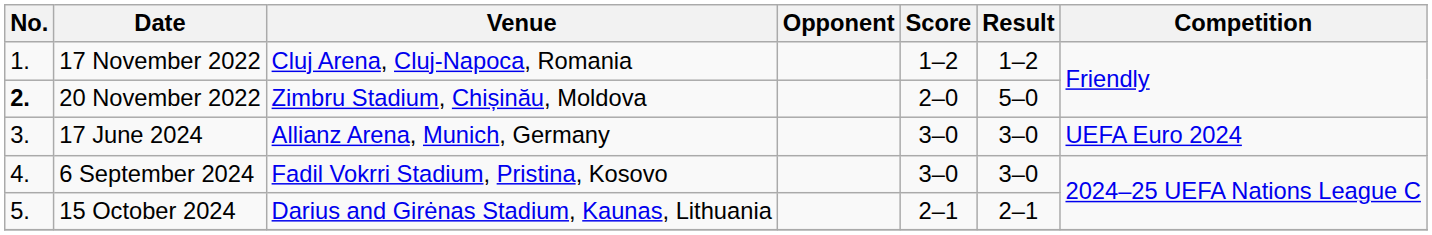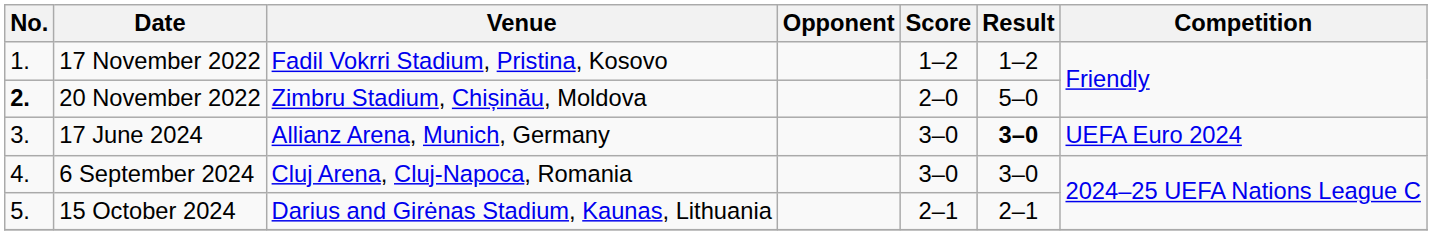17 November 2022 | Venue: Cluj Arena, Cluj-Napoca, Romania -> Fadil Vokrri Stadium, Pristina, Kosovo
17 June 2024 | Result: normal -> bold
6 September 2024 | Venue: Fadil Vokrri Stadium, Pristina, Kosovo -> Cluj Arena, Cluj-Napoca, Romania
